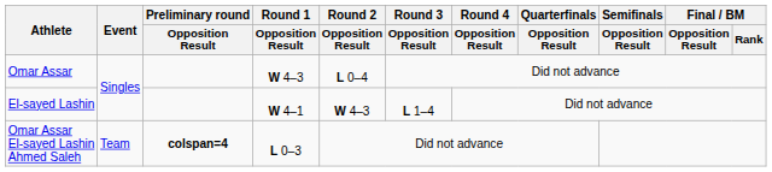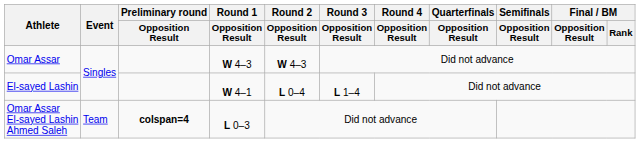Omar Assar | Round 2 / Opposition Result: L 0–4 -> W 4–3
El-sayed Lashin | Round 2 / Opposition Result: W 4–3 -> L 0–4
